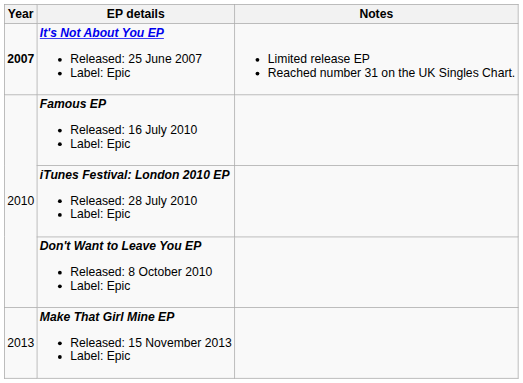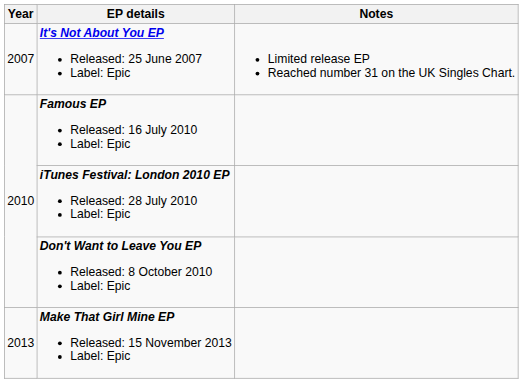It's Not About You EP Released: 25 June 2007 Label: Epic | Year: bold -> normal
